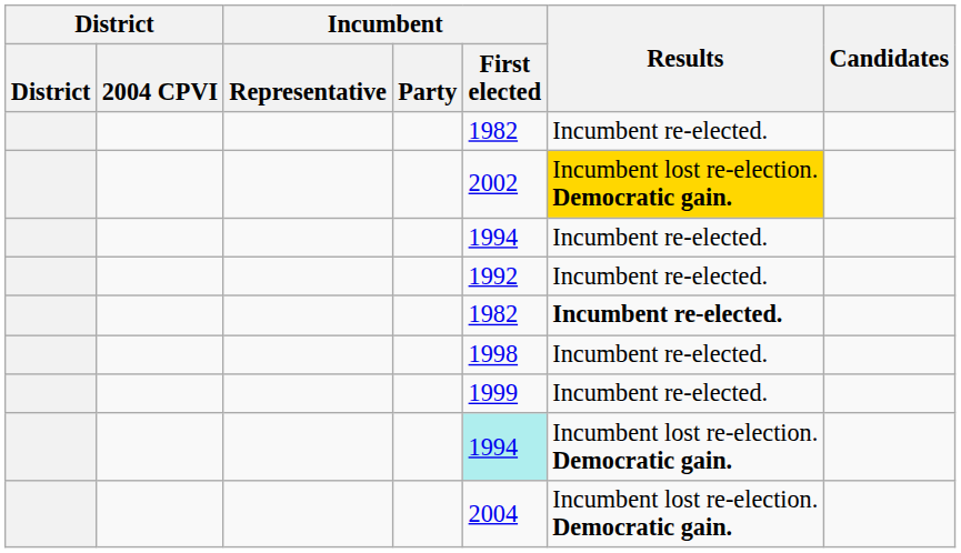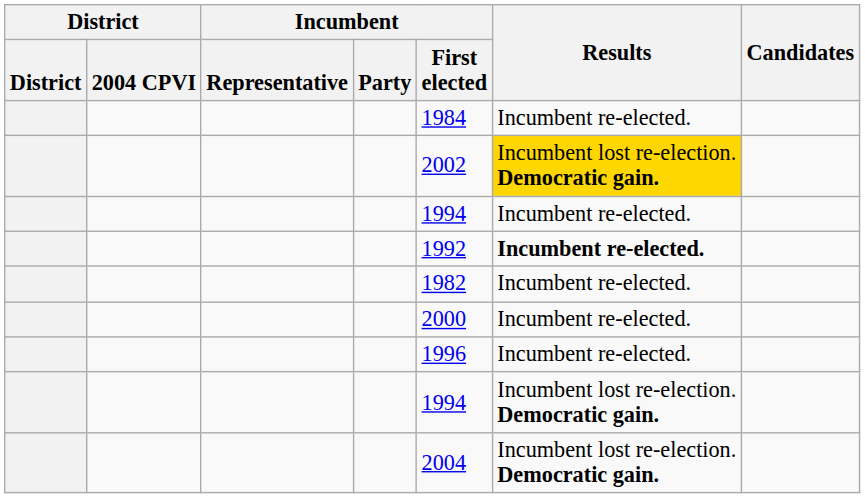row 3 | Incumbent / First elected: 1982 -> 1984
row 6 | Results: normal -> bold
row 7 | Results: bold -> normal
row 8 | Incumbent / First elected: 1998 -> 2000
row 9 | Incumbent / First elected: 1999 -> 1996
row 10 | Incumbent / First elected: paleturquoise background -> no background
